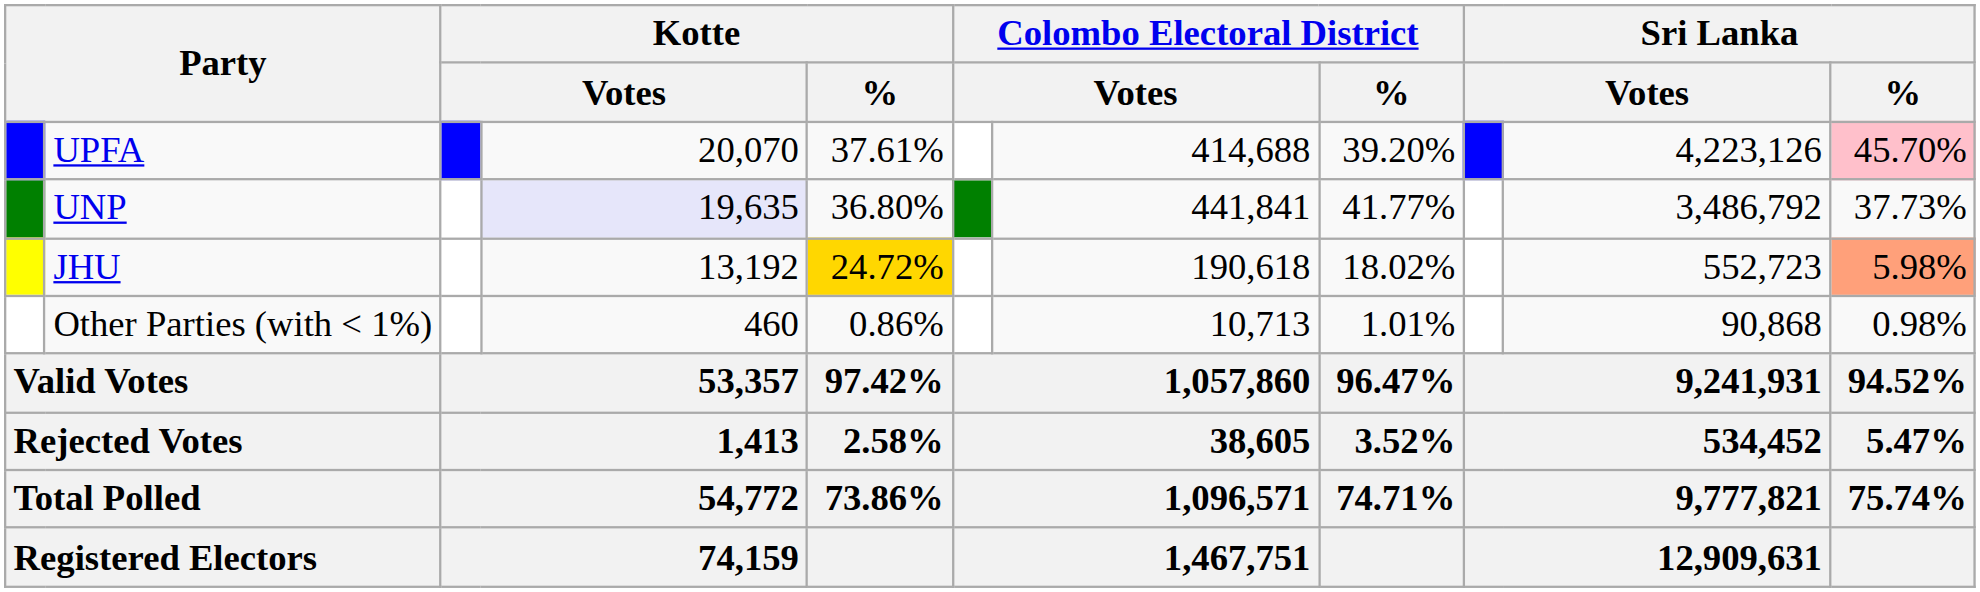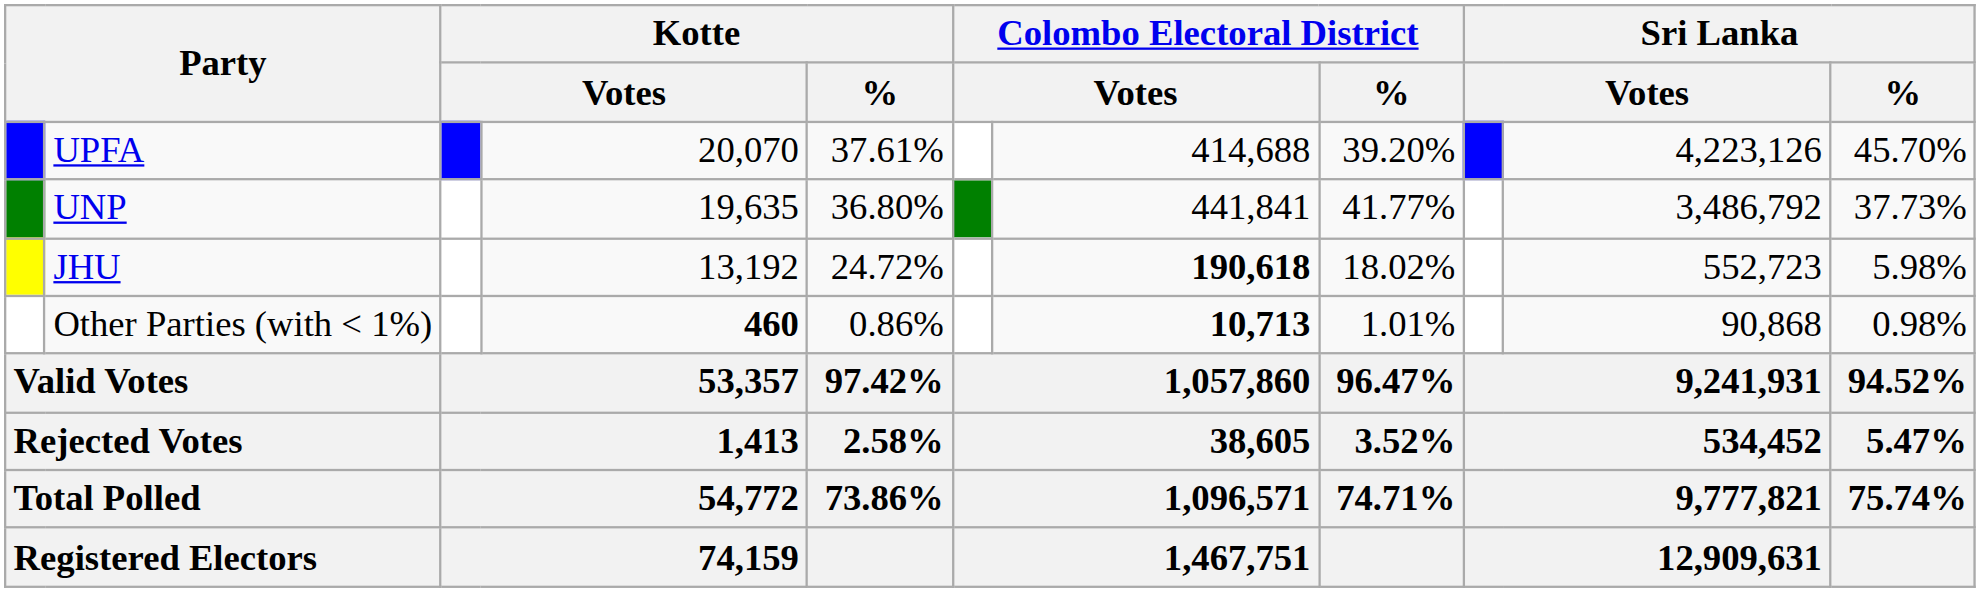UPFA | Sri Lanka / %: pink background -> no background
UNP | column 4: lavender background -> no background
JHU | Kotte / %: gold background -> no background
JHU | column 7: normal -> bold
JHU | Sri Lanka / %: lightsalmon background -> no background
Other Parties (with < 1%) | column 4: normal -> bold
Other Parties (with < 1%) | column 7: normal -> bold
